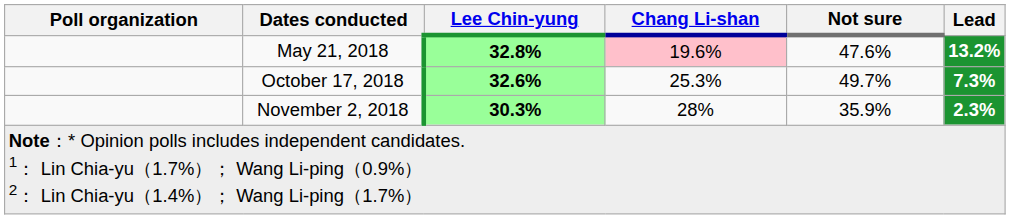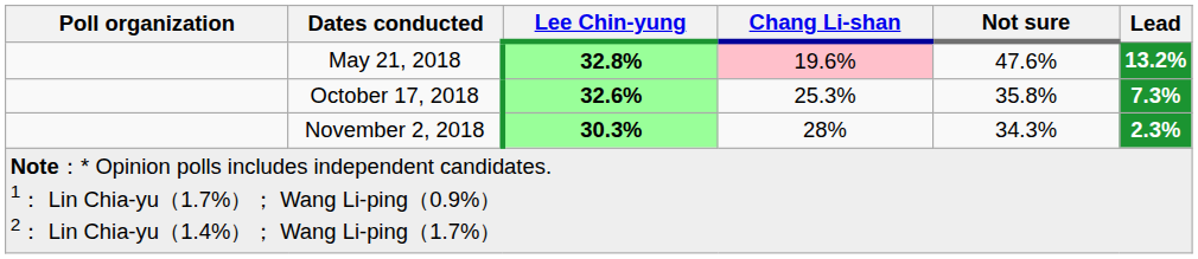October 17, 2018 | Not sure: 49.7% -> 35.8%
November 2, 2018 | Not sure: 35.9% -> 34.3%
